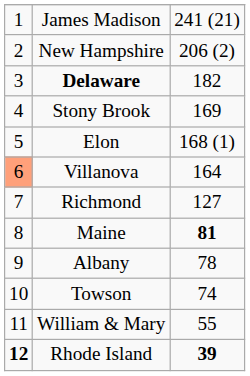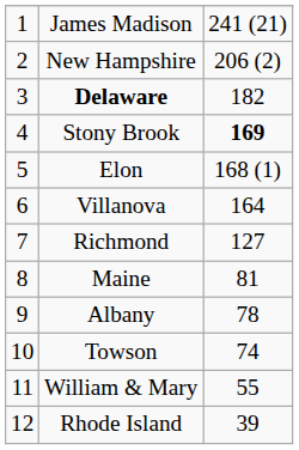Stony Brook | column 3: normal -> bold
Villanova | column 1: lightsalmon background -> no background
Maine | column 3: bold -> normal
Rhode Island | column 1: bold -> normal
Rhode Island | column 3: bold -> normal
